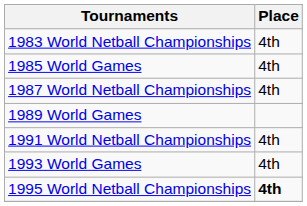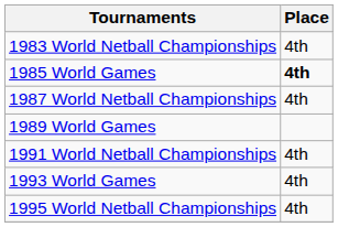1985 World Games | Place: normal -> bold
1995 World Netball Championships | Place: bold -> normal
